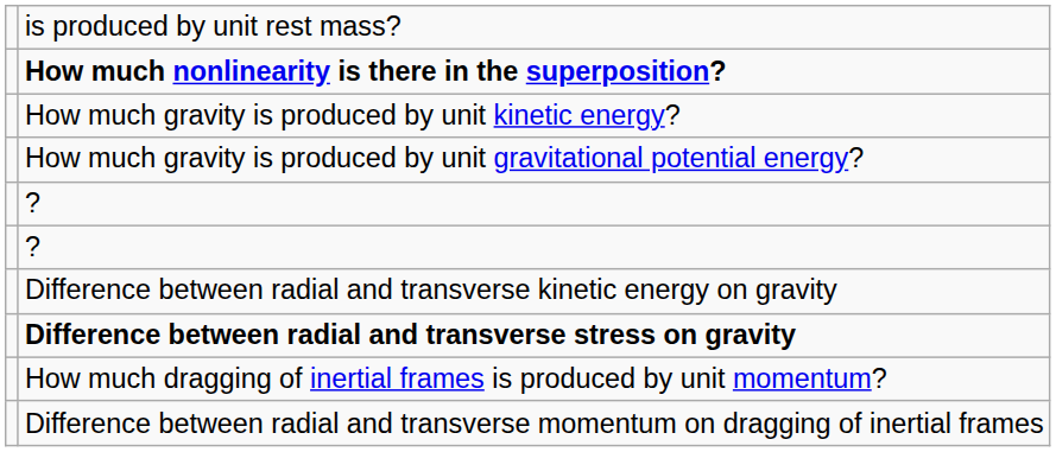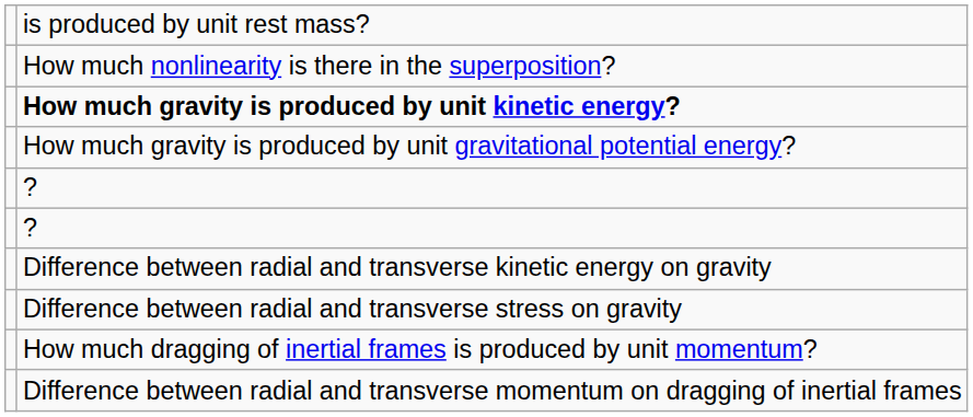row 2 | column 2: bold -> normal
row 3 | column 2: normal -> bold
row 8 | column 2: bold -> normal
